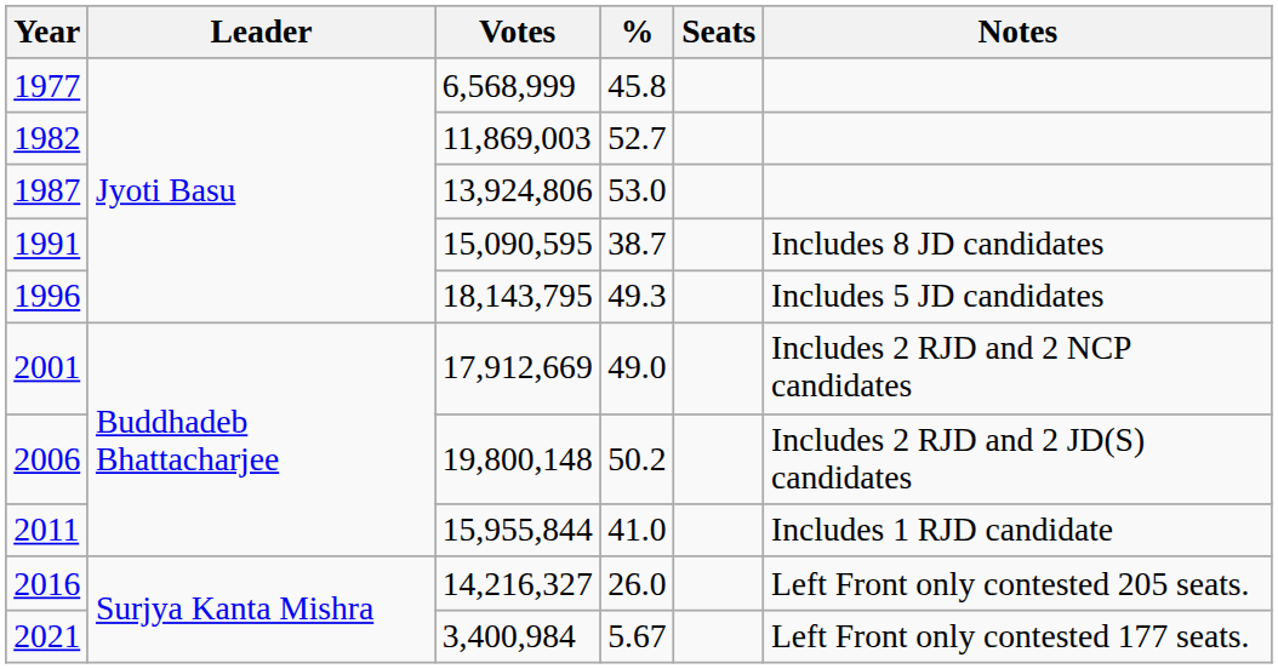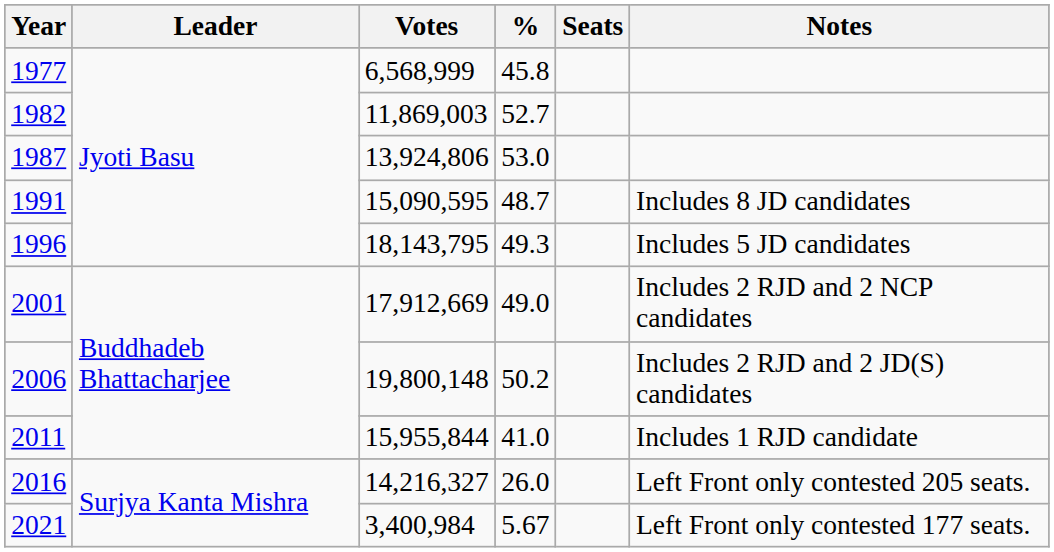1991 | %: 38.7 -> 48.7
